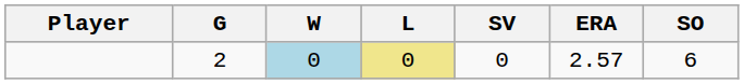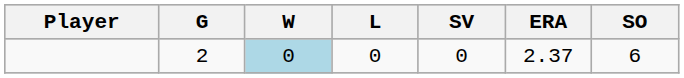row 2 | L: khaki background -> no background
row 2 | ERA: 2.57 -> 2.37
